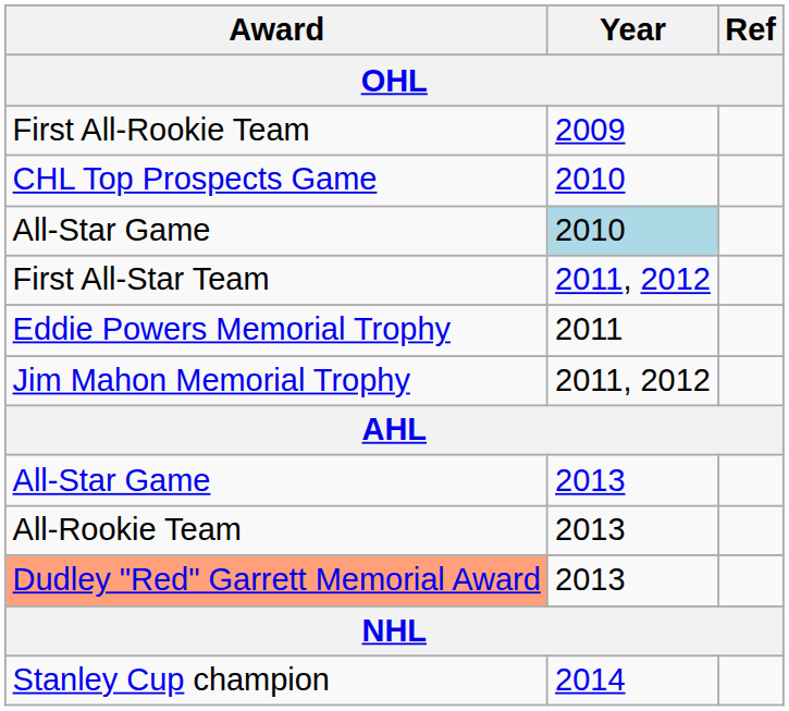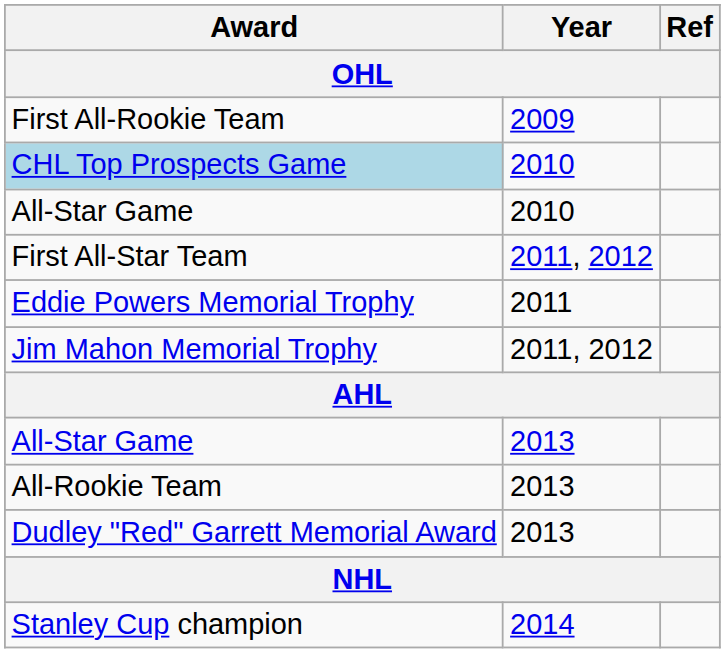CHL Top Prospects Game | Award: no background -> lightblue background
All-Star Game / 2010 | Year: lightblue background -> no background
Dudley "Red" Garrett Memorial Award | Award: lightsalmon background -> no background
